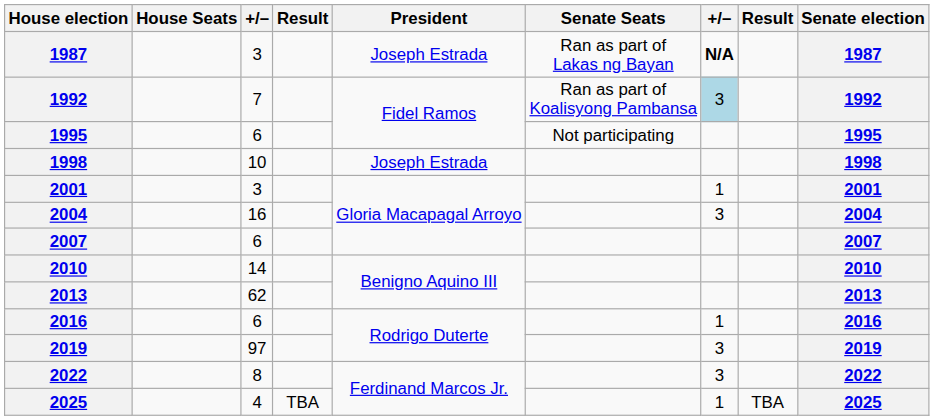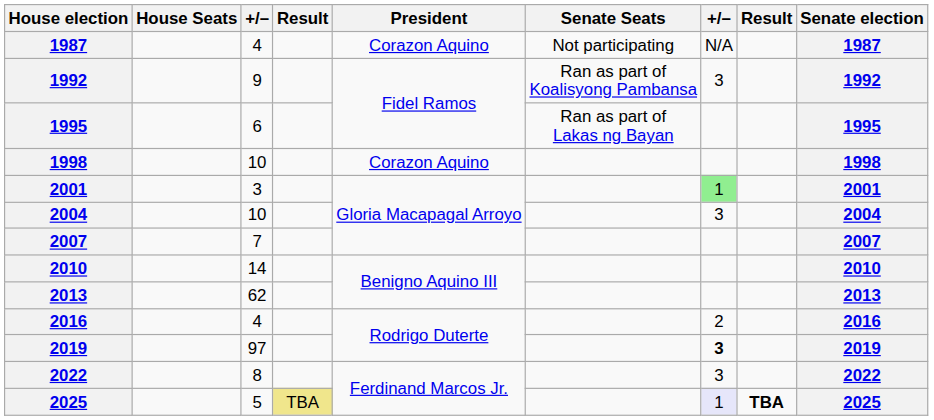row 2 | column 3: 3 -> 4
row 2 | President: Joseph Estrada -> Corazon Aquino
row 2 | Senate Seats: Ran as part of Lakas ng Bayan -> Not participating
row 2 | column 7: bold -> normal
row 3 | column 3: 7 -> 9
row 3 | column 7: lightblue background -> no background
row 4 | Senate Seats: Not participating -> Ran as part of Lakas ng Bayan
row 5 | President: Joseph Estrada -> Corazon Aquino
row 6 | column 7: no background -> lightgreen background
row 7 | column 3: 16 -> 10
row 8 | column 3: 6 -> 7
row 11 | column 3: 6 -> 4
row 11 | column 7: 1 -> 2
row 12 | column 7: normal -> bold
row 14 | column 3: 4 -> 5
row 14 | column 4: no background -> khaki background
row 14 | column 7: no background -> lavender background
row 14 | column 8: normal -> bold
